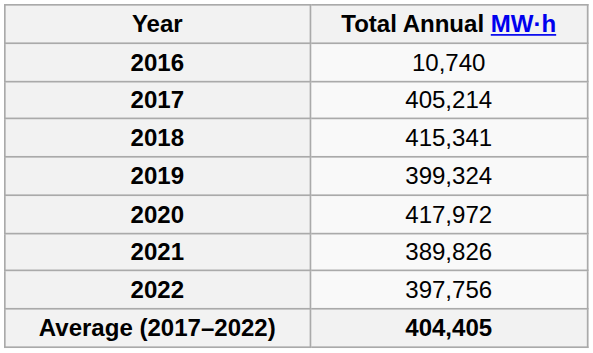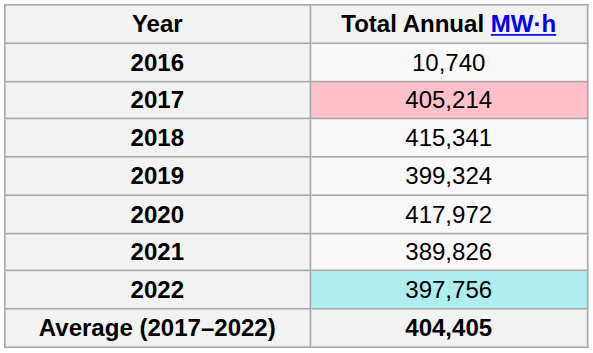2017 | Total Annual MW·h: no background -> pink background
2022 | Total Annual MW·h: no background -> paleturquoise background
